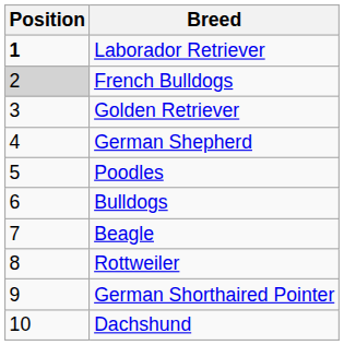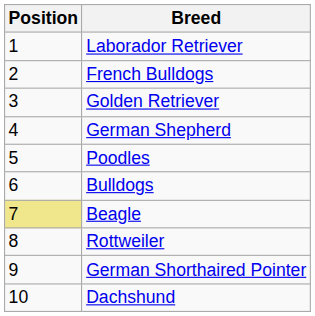Laborador Retriever | Position: bold -> normal
French Bulldogs | Position: lightgrey background -> no background
Beagle | Position: no background -> khaki background
